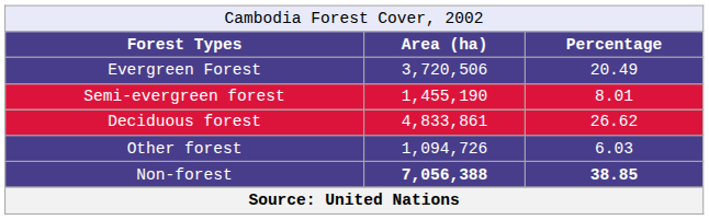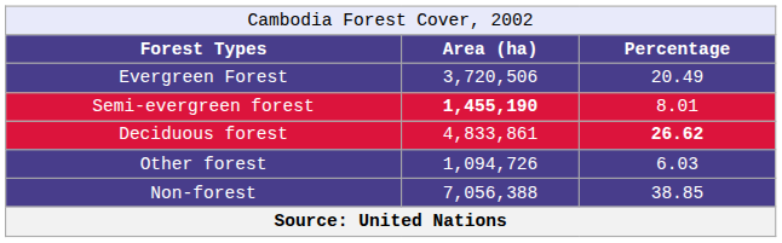Semi-evergreen forest | Area (ha): normal -> bold
Deciduous forest | Percentage: normal -> bold
Non-forest | Area (ha): bold -> normal
Non-forest | Percentage: bold -> normal
